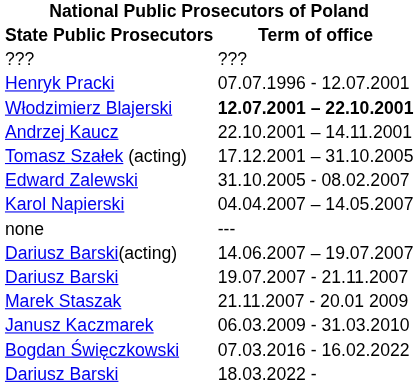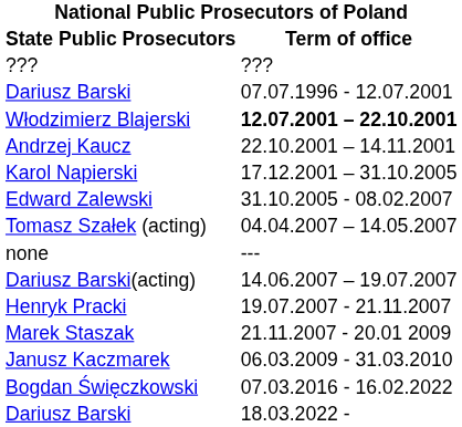row 4 | State Public Prosecutors: Henryk Pracki -> Dariusz Barski
row 7 | State Public Prosecutors: Tomasz Szałek (acting) -> Karol Napierski
row 9 | State Public Prosecutors: Karol Napierski -> Tomasz Szałek (acting)
row 12 | State Public Prosecutors: Dariusz Barski -> Henryk Pracki
